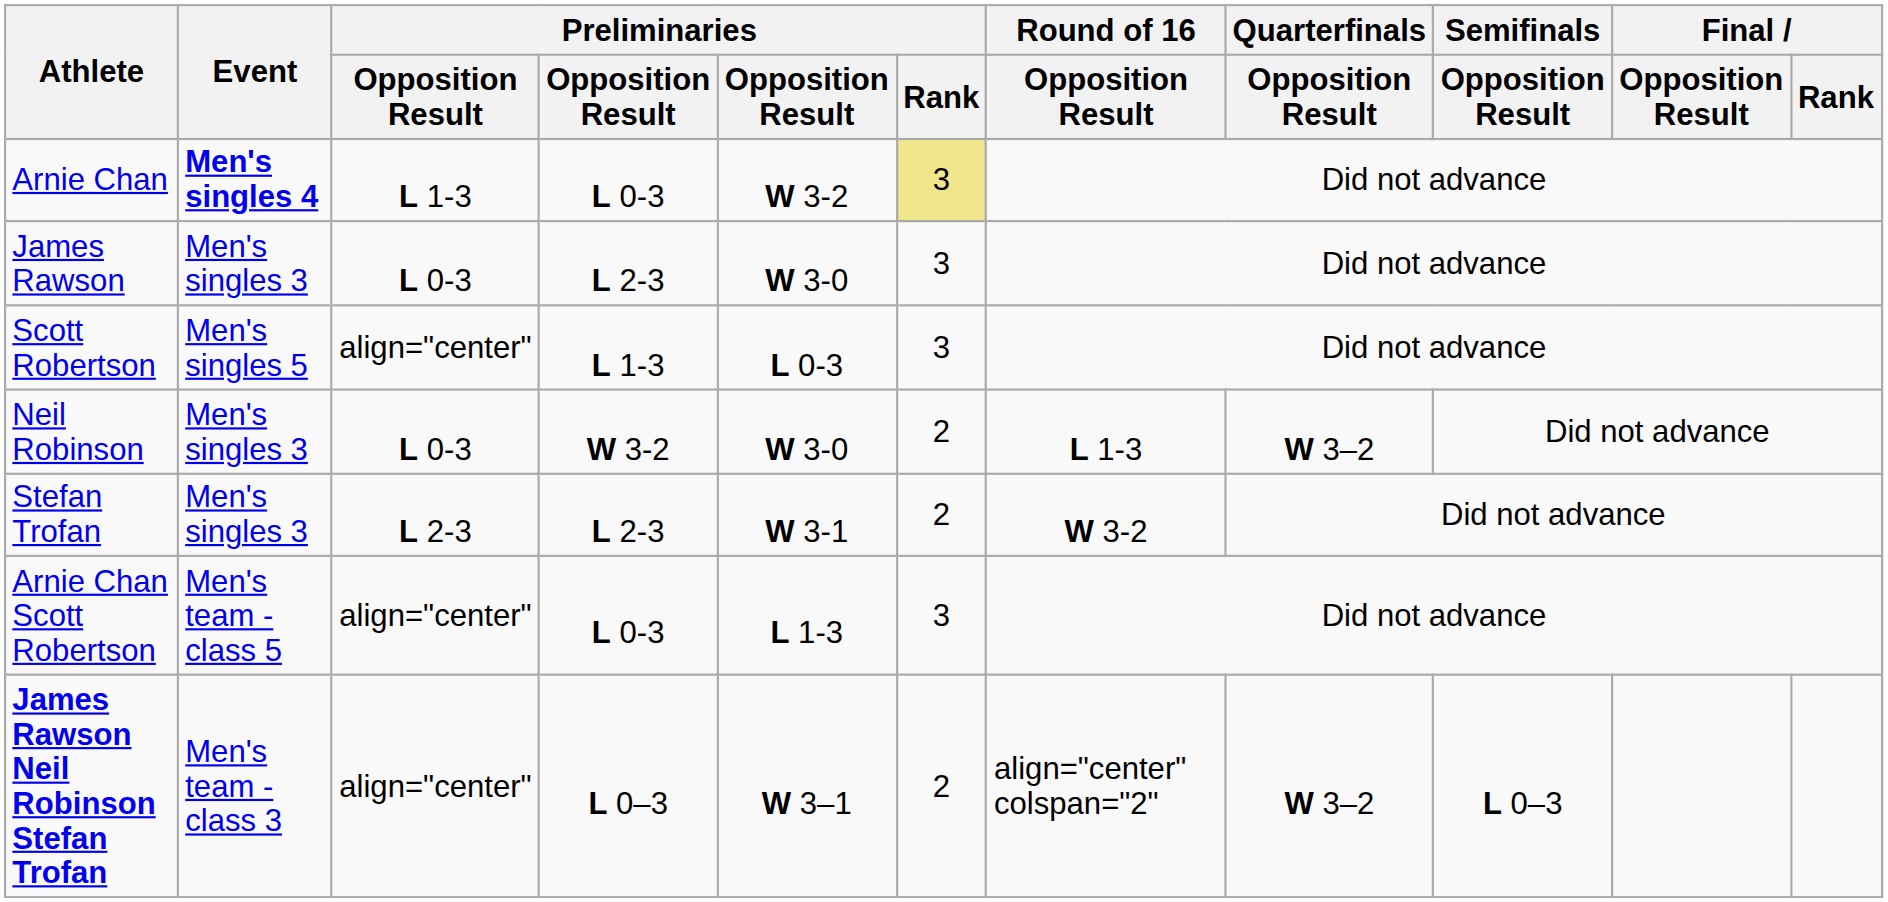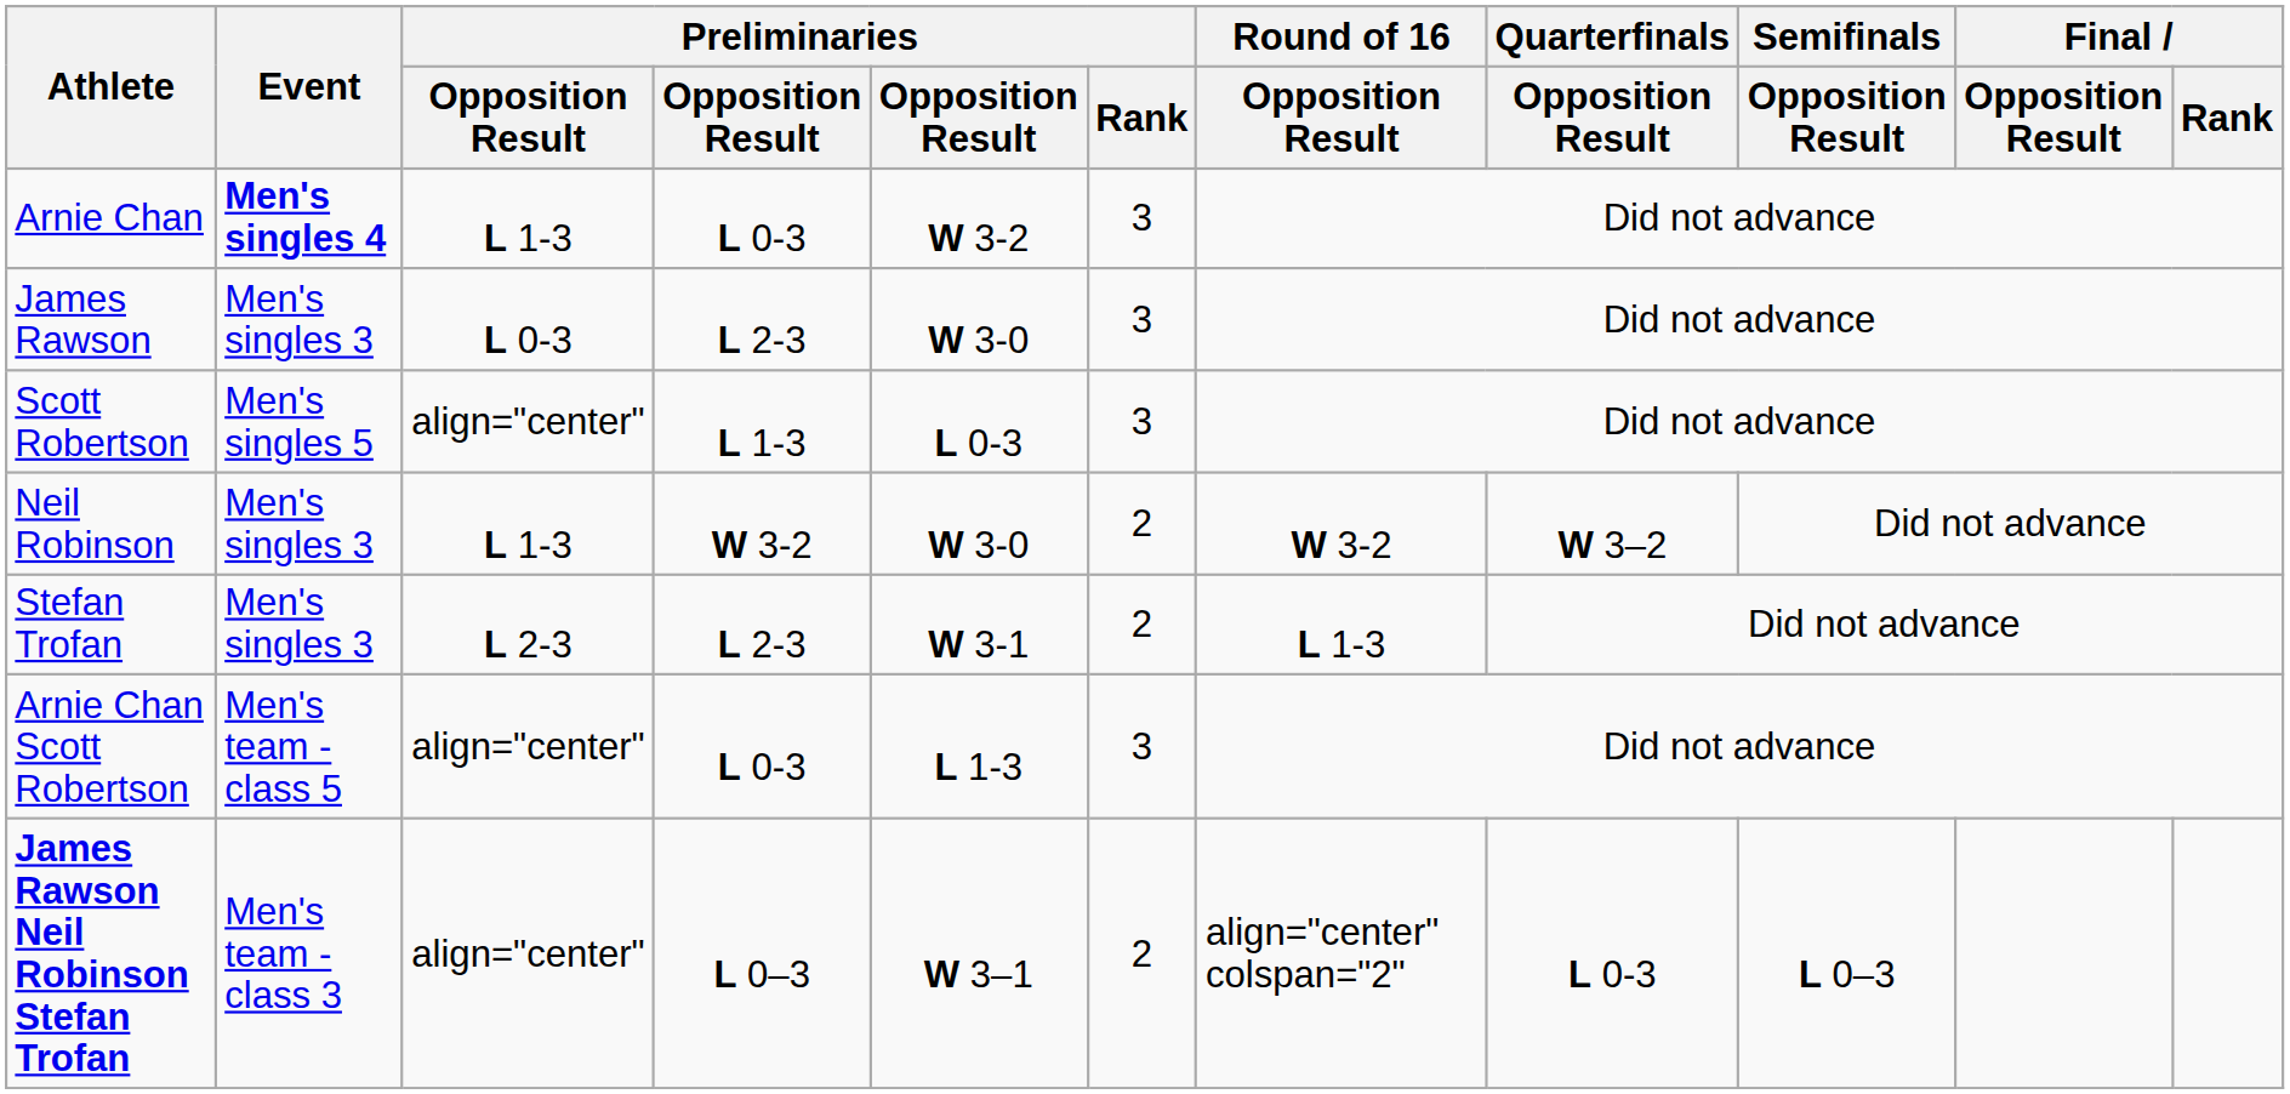Arnie Chan | Preliminaries / Rank: khaki background -> no background
Neil Robinson | column 3: L 0-3 -> L 1-3
Neil Robinson | Round of 16 / Opposition Result: L 1-3 -> W 3-2
Stefan Trofan | Round of 16 / Opposition Result: W 3-2 -> L 1-3
James Rawson Neil Robinson Stefan Trofan | Quarterfinals / Opposition Result: W 3–2 -> L 0-3
